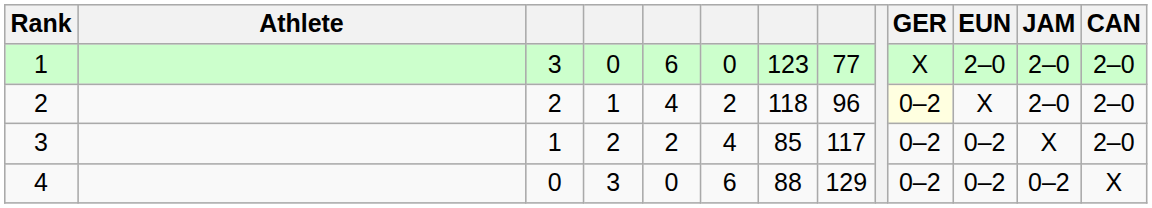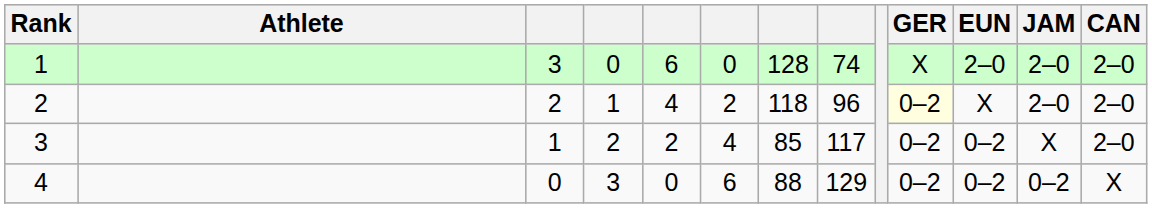row 2 | column 7: 123 -> 128
row 2 | column 8: 77 -> 74
